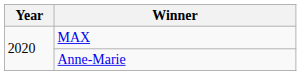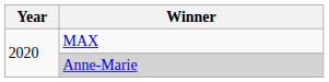Anne-Marie | Winner: no background -> lightgrey background
